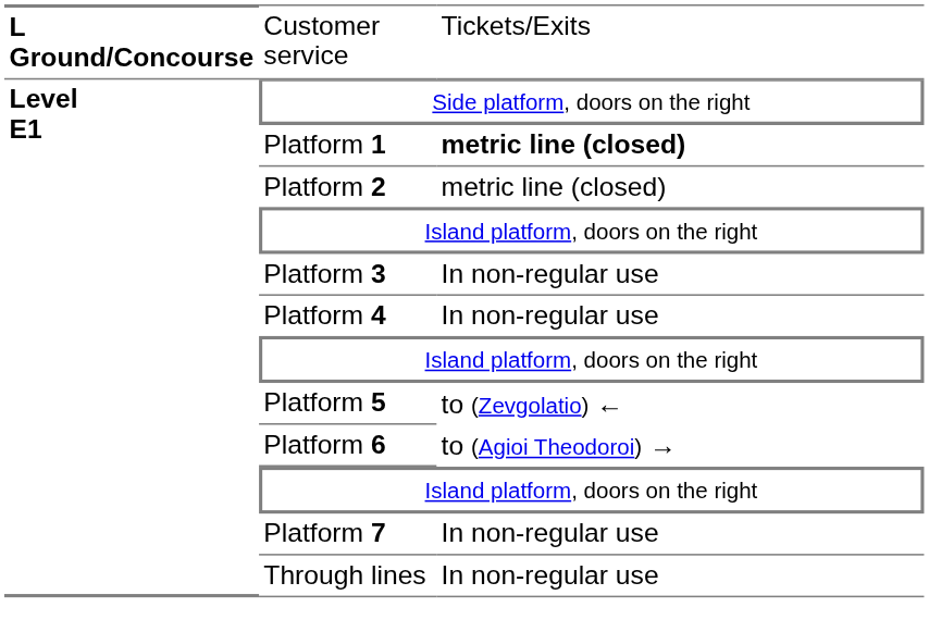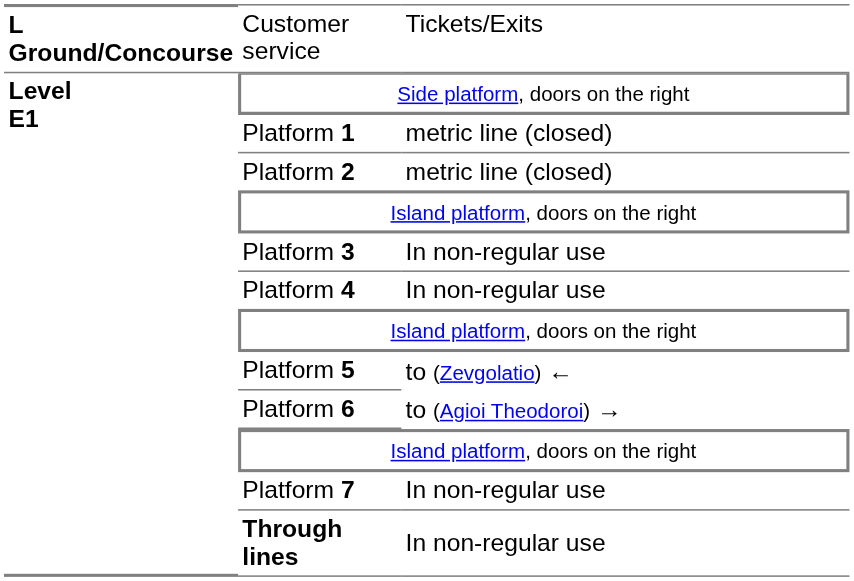Platform 1 | column 3: bold -> normal
Through lines | column 2: normal -> bold
